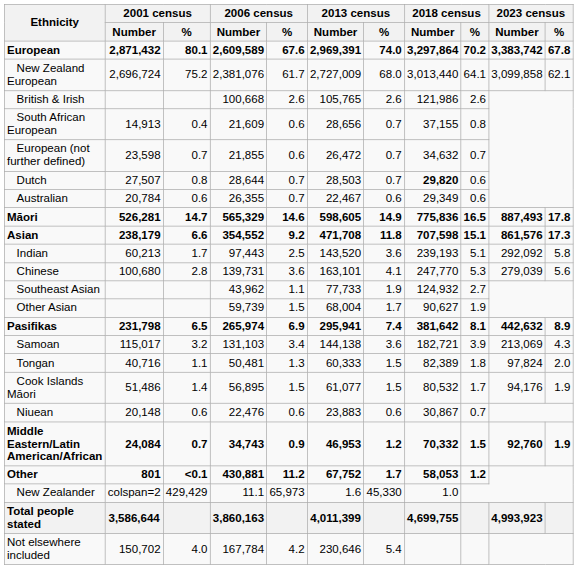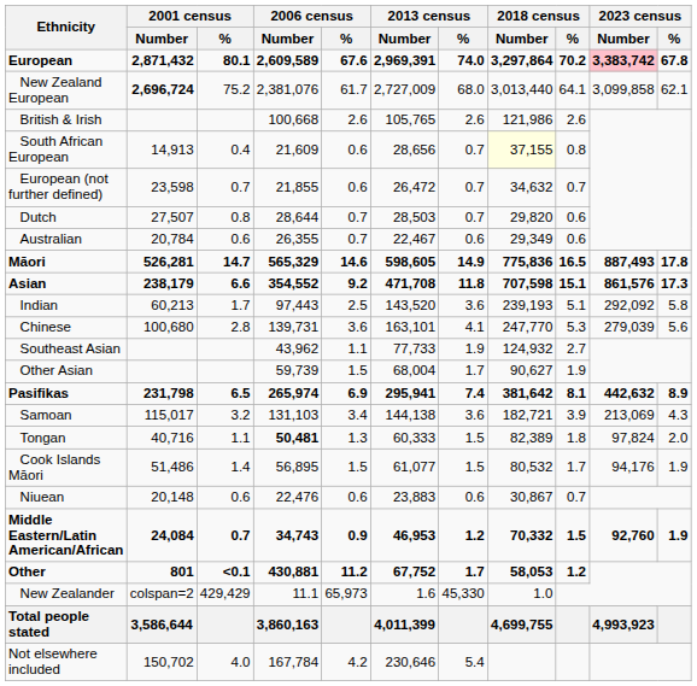European | 2023 census / Number: no background -> pink background
New Zealand European | 2001 census / Number: normal -> bold
South African European | 2018 census / Number: no background -> lightyellow background
Dutch | 2018 census / Number: bold -> normal
Tongan | 2006 census / Number: normal -> bold
